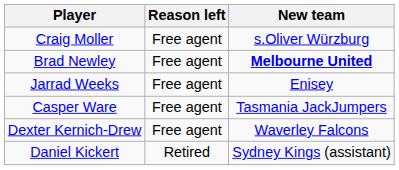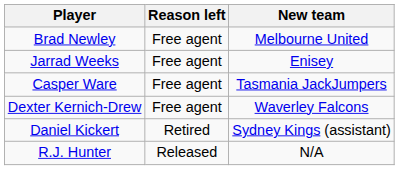- row: Craig Moller | Free agent | s.Oliver Würzburg
Brad Newley | New team: bold -> normal
+ row: R.J. Hunter | Released | N/A
